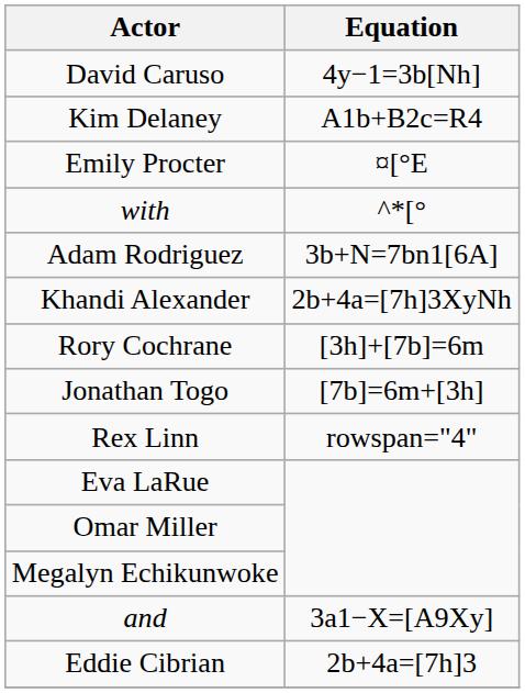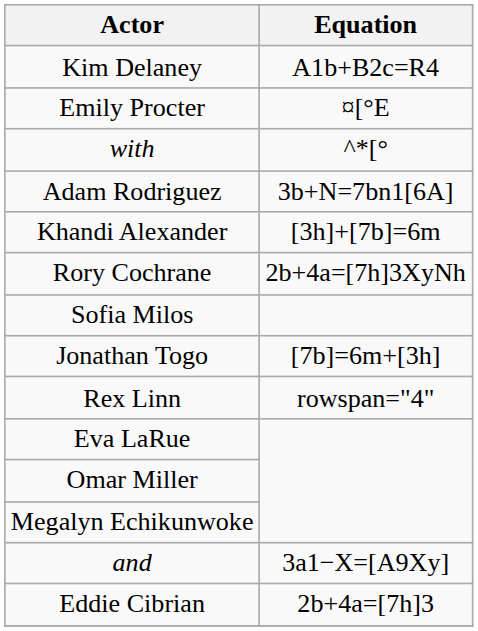- row: David Caruso | 4y−1=3b[Nh]
Khandi Alexander | Equation: 2b+4a=[7h]3XyNh -> [3h]+[7b]=6m
Rory Cochrane | Equation: [3h]+[7b]=6m -> 2b+4a=[7h]3XyNh
+ row: Sofia Milos
